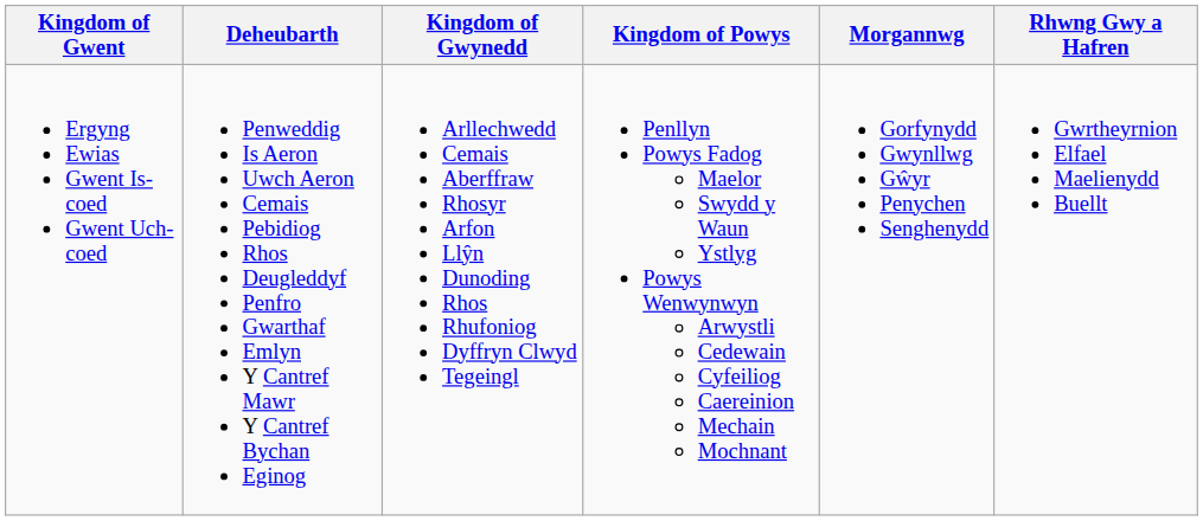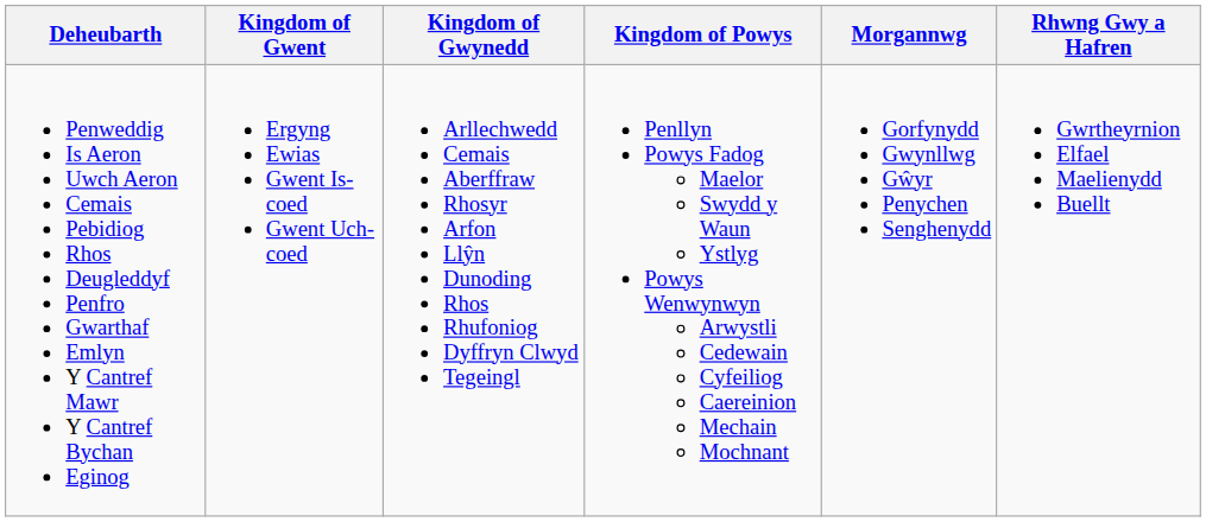columns swapped: Deheubarth <-> Kingdom of Gwent
